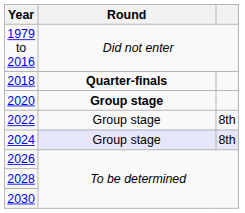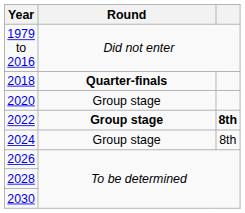2020 | Round: bold -> normal
2022 | Round: normal -> bold
2022 | column 3: normal -> bold
2024 | Round: lavender background -> no background
2024 | column 3: lavender background -> no background
